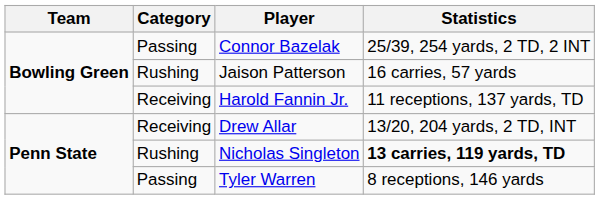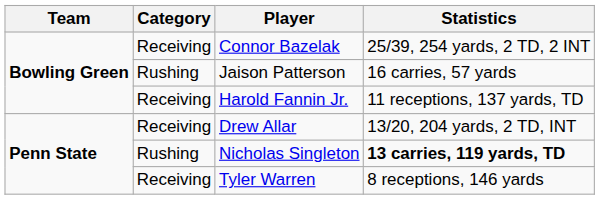Connor Bazelak | Category: Passing -> Receiving
Tyler Warren | Category: Passing -> Receiving
